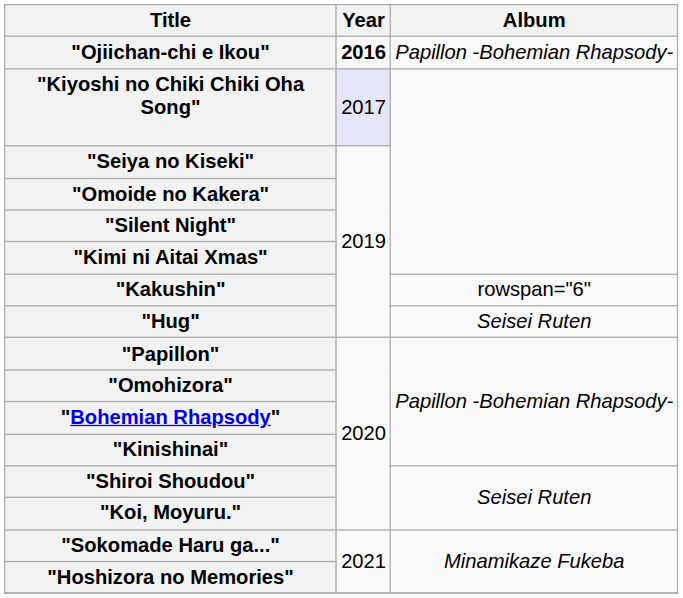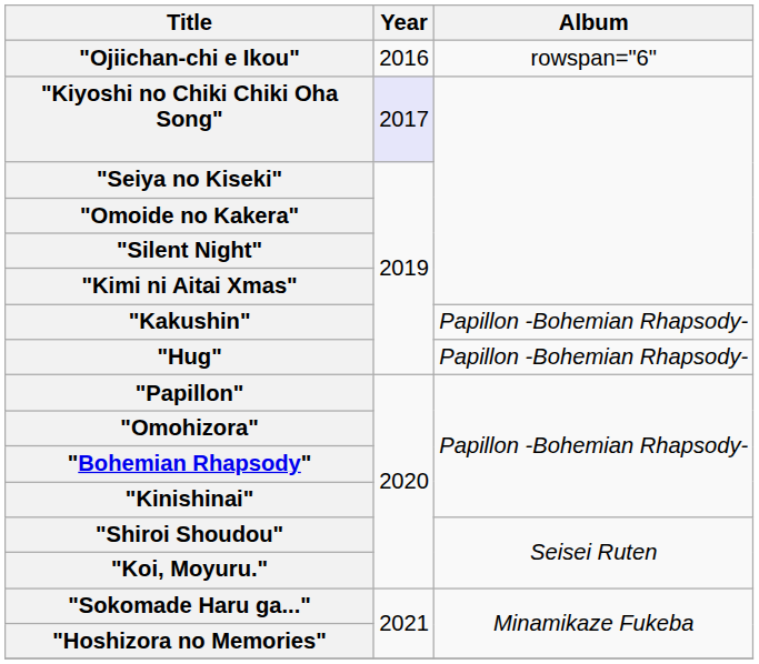"Ojiichan-chi e Ikou" | Year: bold -> normal
"Ojiichan-chi e Ikou" | Album: Papillon -Bohemian Rhapsody- -> rowspan="6"
"Kakushin" | Album: rowspan="6" -> Papillon -Bohemian Rhapsody-
"Hug" | Album: Seisei Ruten -> Papillon -Bohemian Rhapsody-
